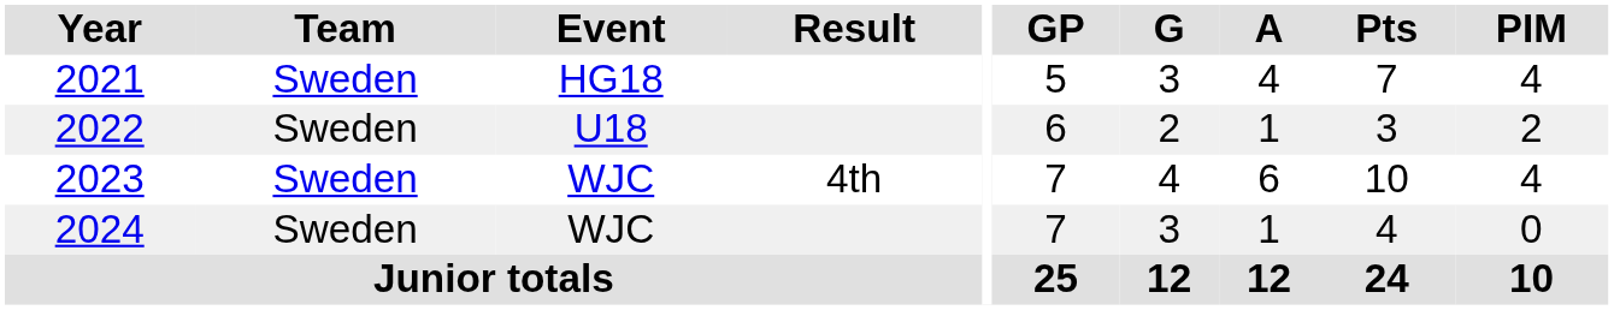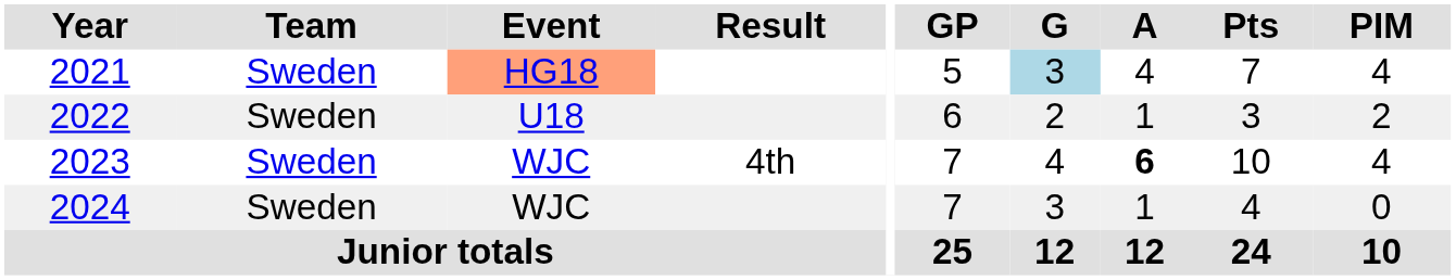2021 | Event: no background -> lightsalmon background
2021 | G: no background -> lightblue background
2023 | A: normal -> bold
